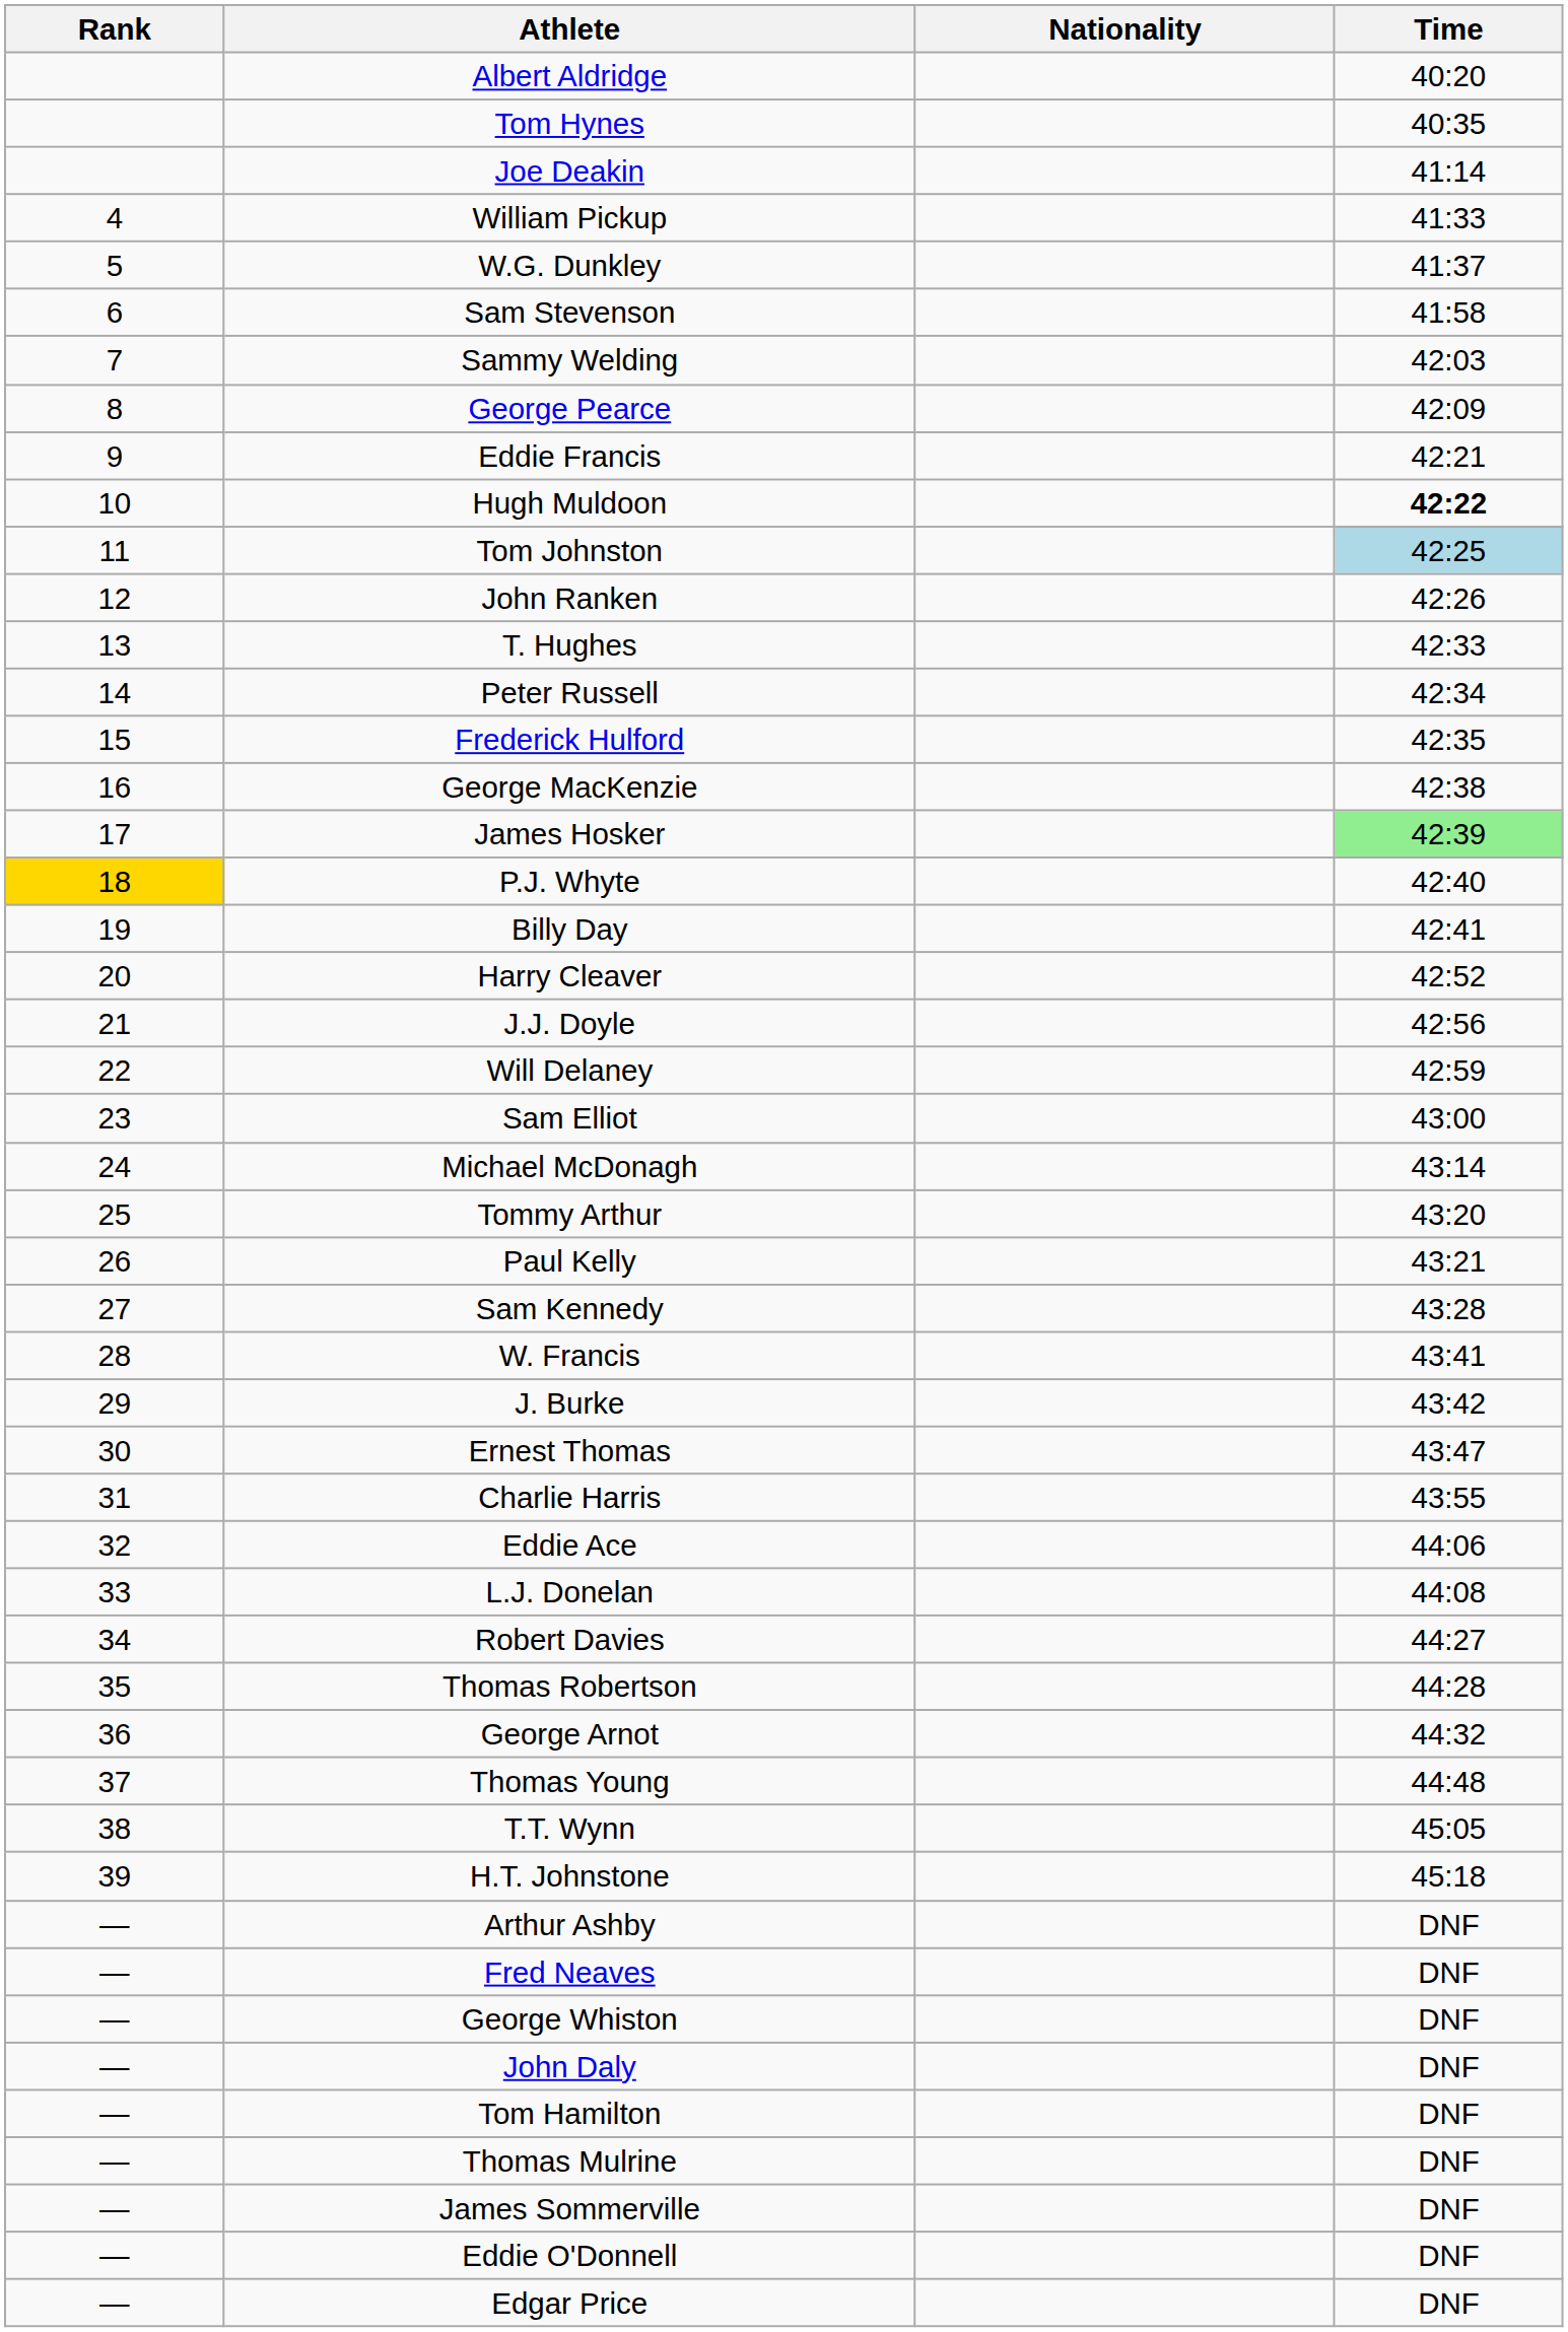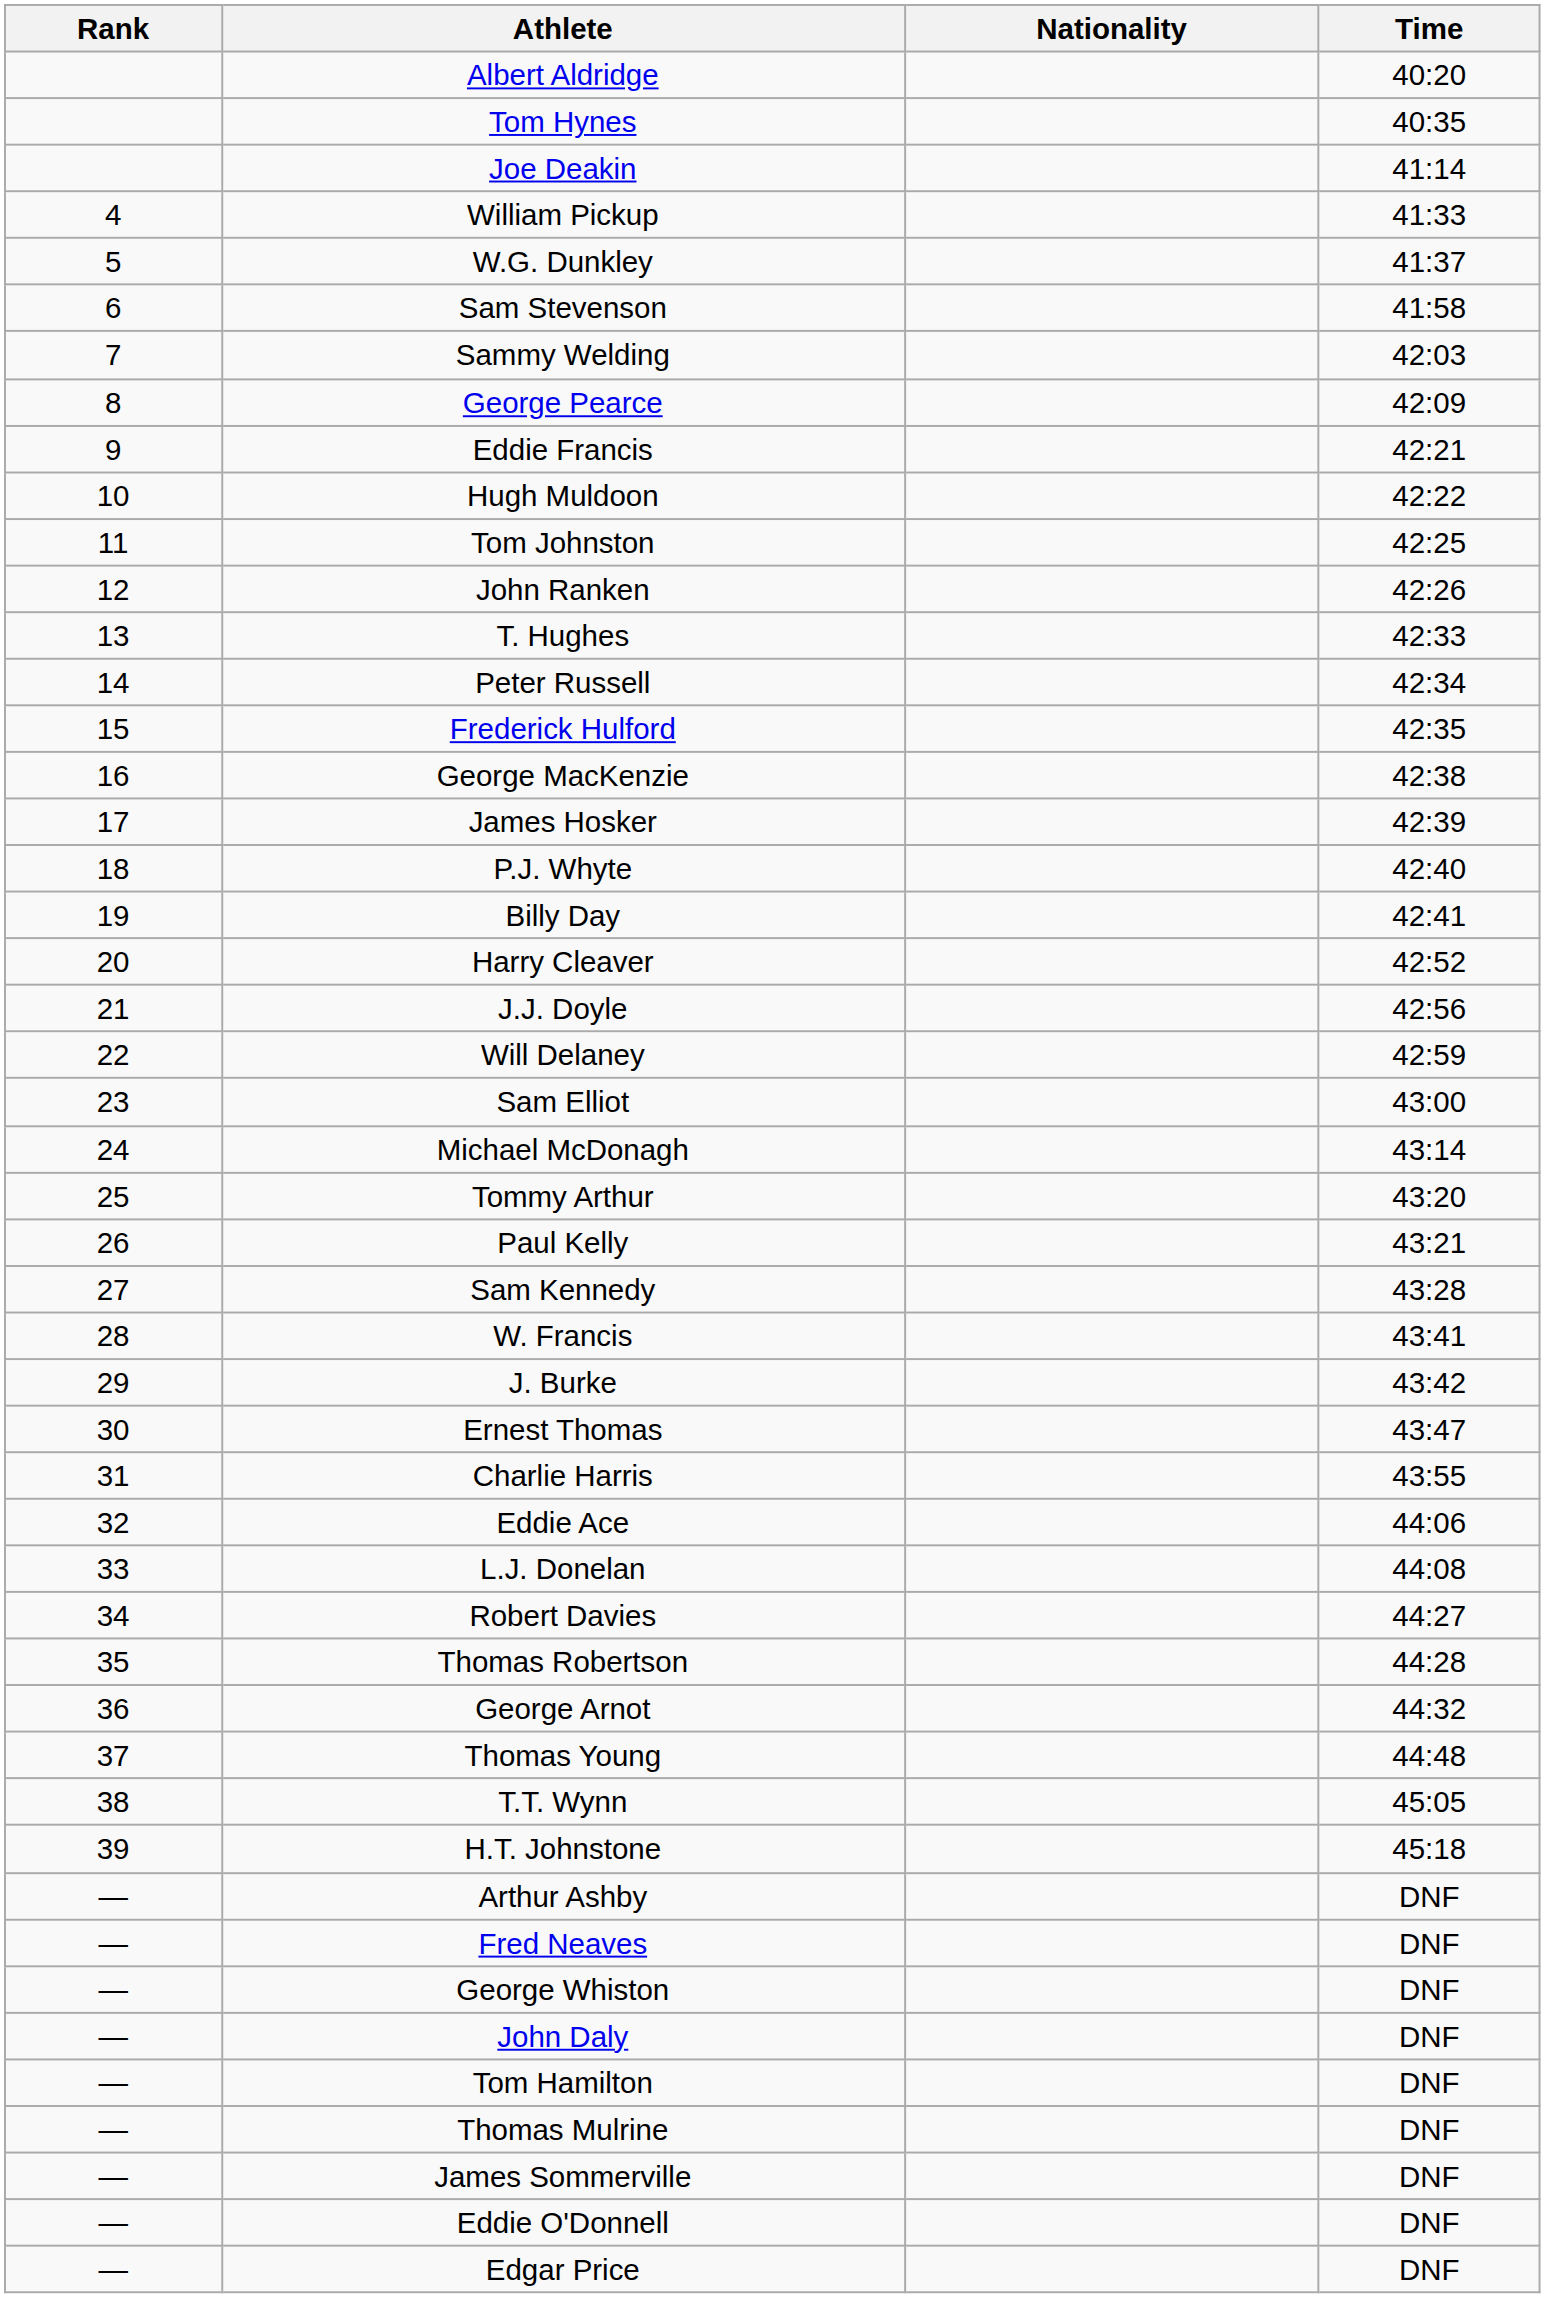Hugh Muldoon | Time: bold -> normal
Tom Johnston | Time: lightblue background -> no background
James Hosker | Time: lightgreen background -> no background
P.J. Whyte | Rank: gold background -> no background
